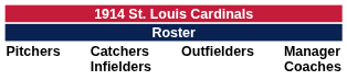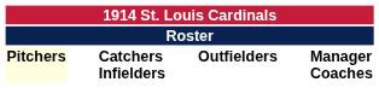Pitchers | column 1: no background -> lightyellow background
